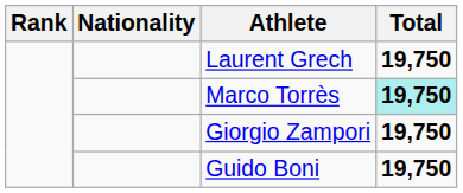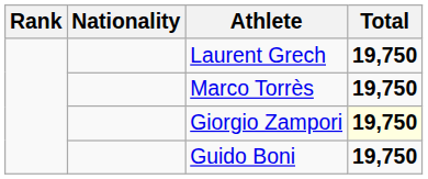Marco Torrès | Total: paleturquoise background -> no background
Giorgio Zampori | Total: no background -> lightyellow background
